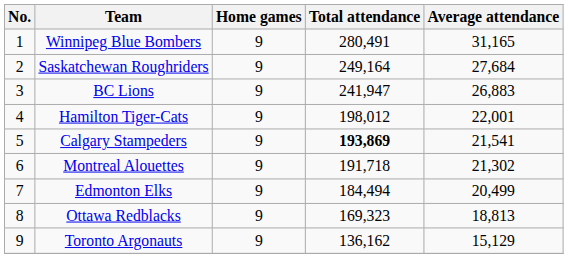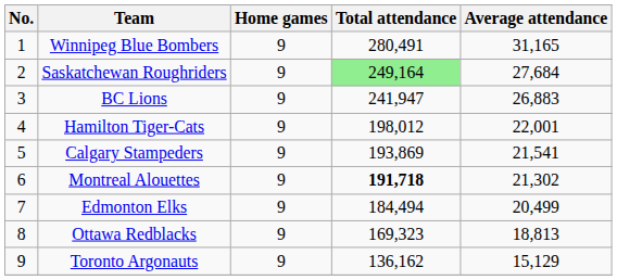Saskatchewan Roughriders | Total attendance: no background -> lightgreen background
Calgary Stampeders | Total attendance: bold -> normal
Montreal Alouettes | Total attendance: normal -> bold
